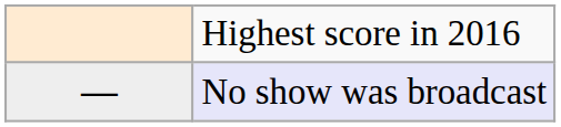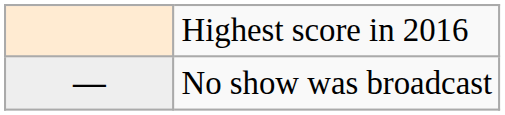— | column 2: lavender background -> no background
